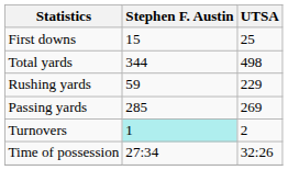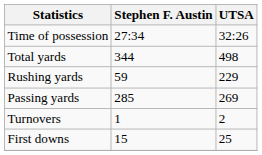rows swapped: First downs <-> Time of possession
Turnovers | Stephen F. Austin: paleturquoise background -> no background
